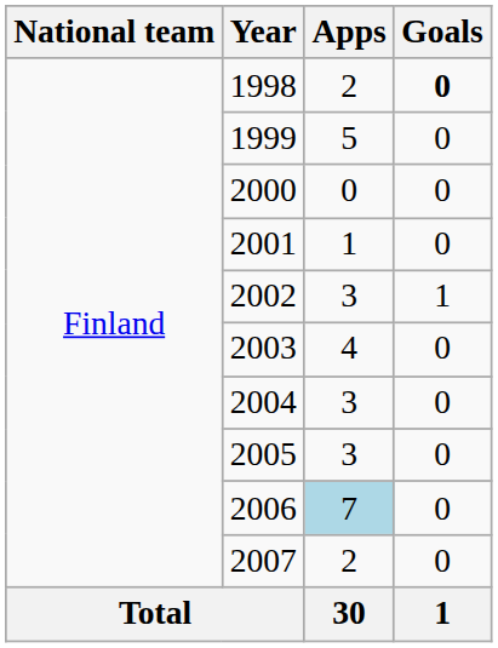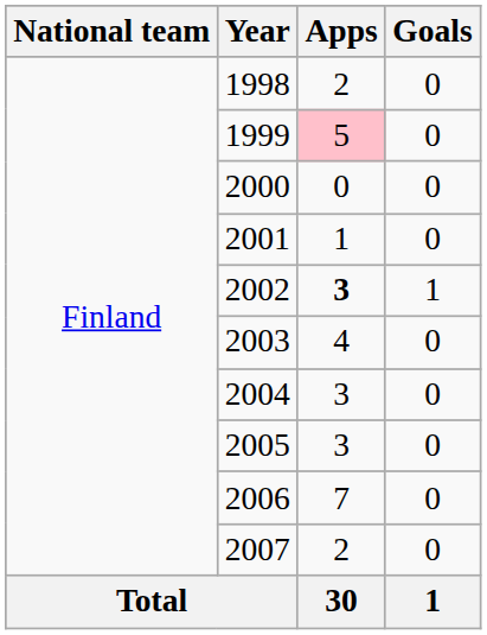1998 | Goals: bold -> normal
1999 | Apps: no background -> pink background
2002 | Apps: normal -> bold
2006 | Apps: lightblue background -> no background
